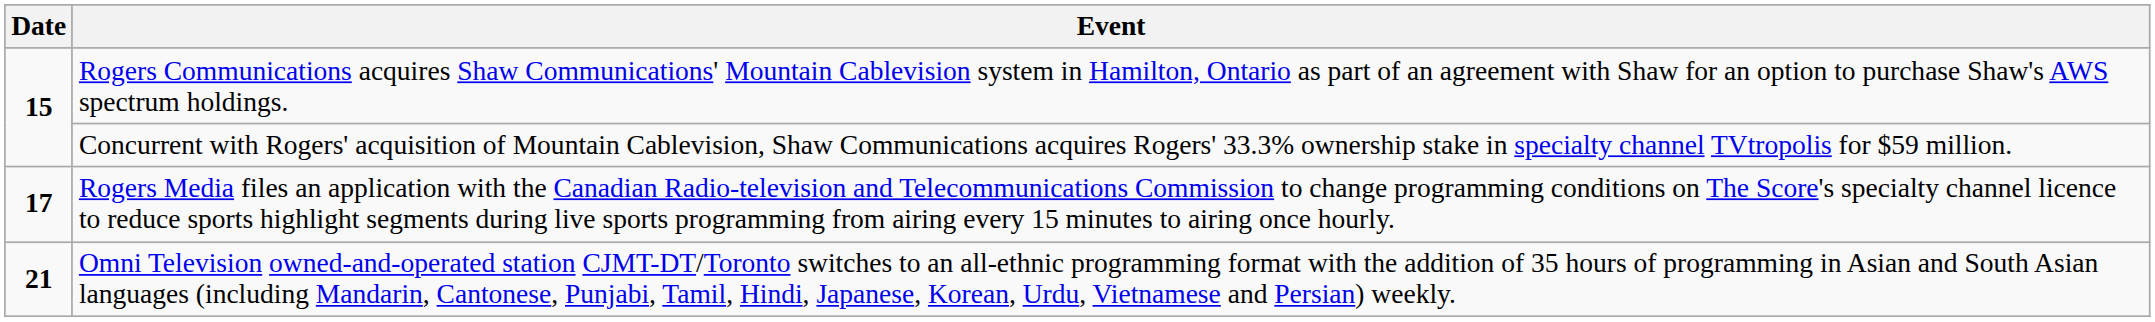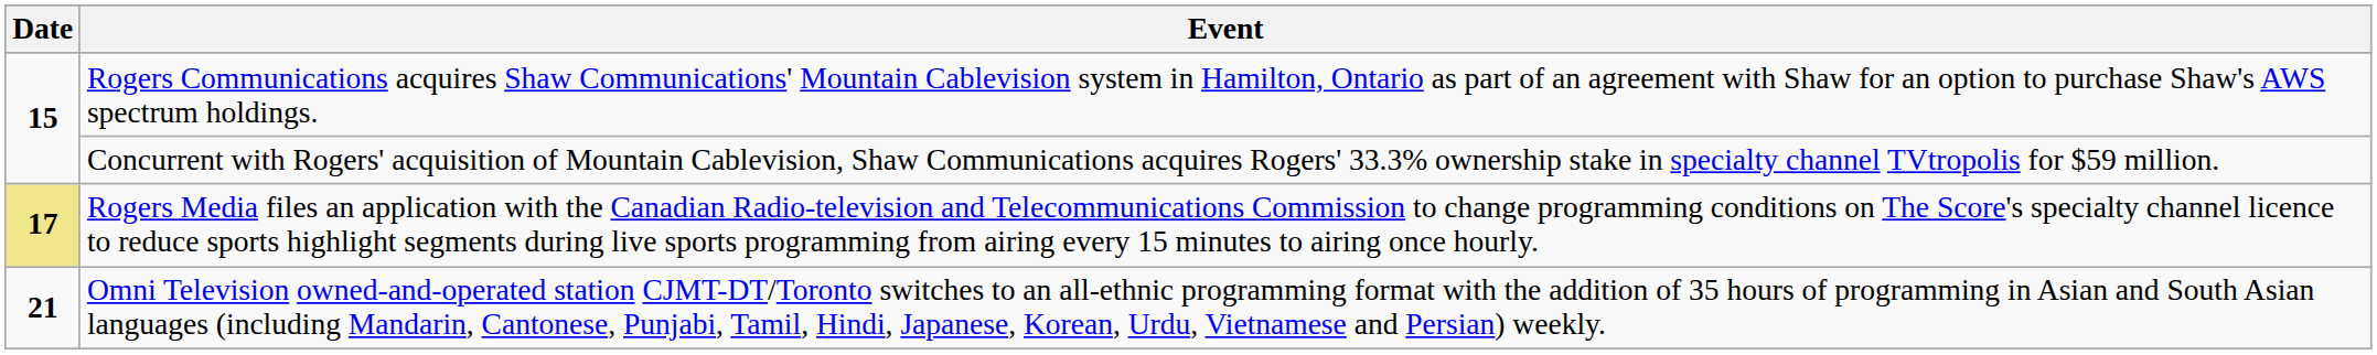row 4 | Date: no background -> khaki background
